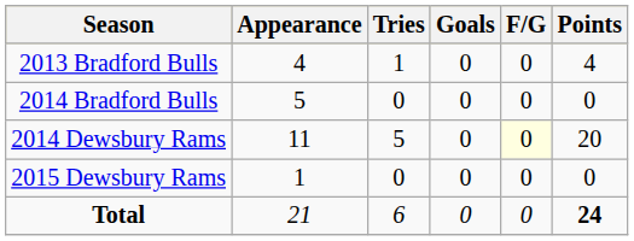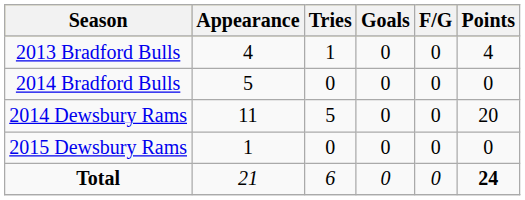2014 Dewsbury Rams | F/G: lightyellow background -> no background
